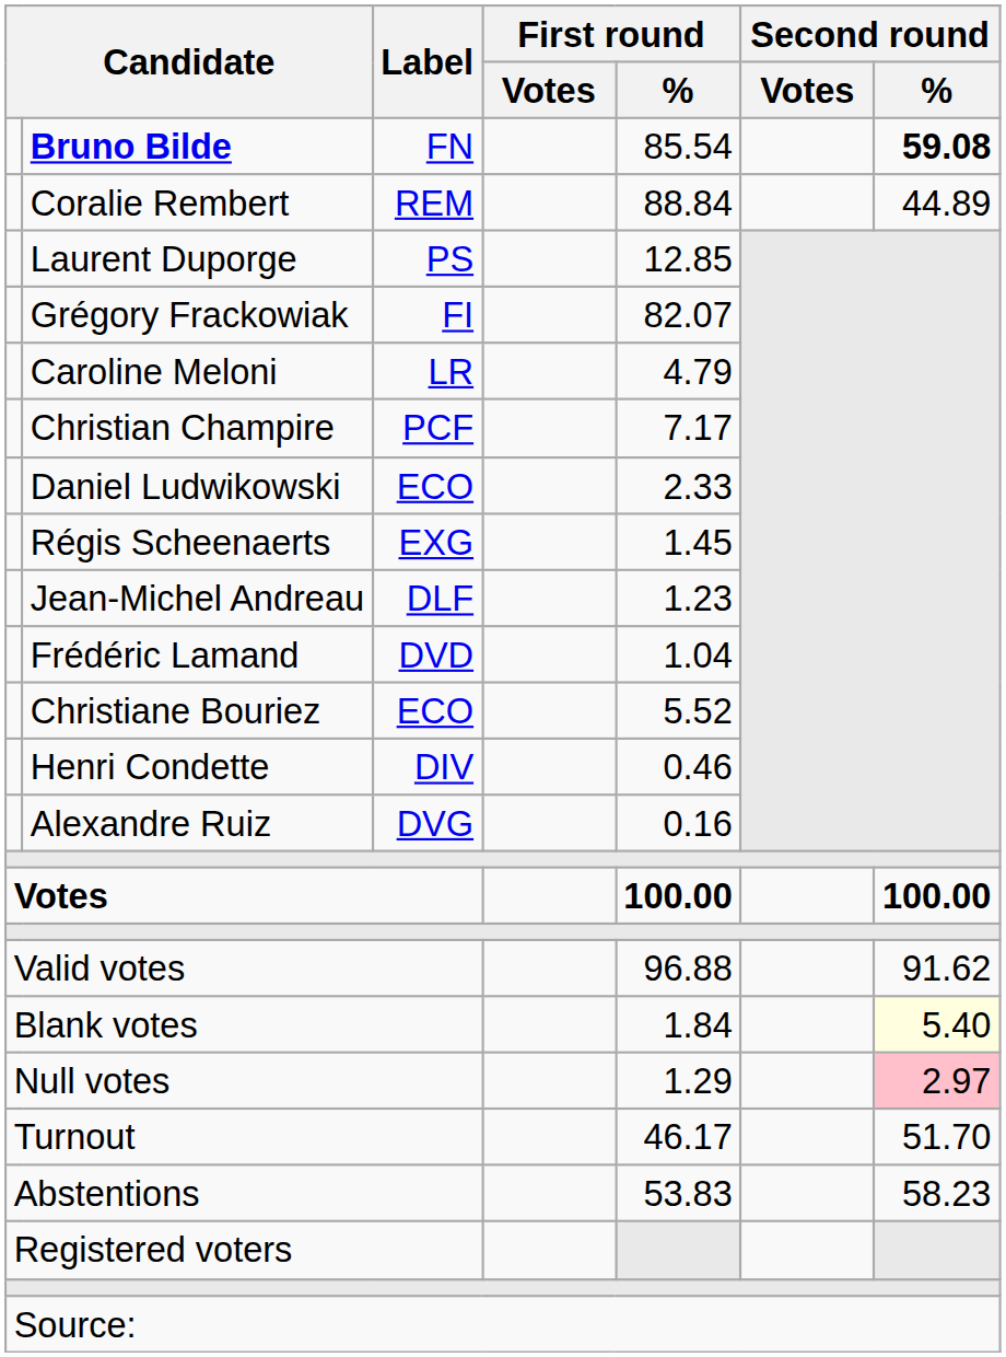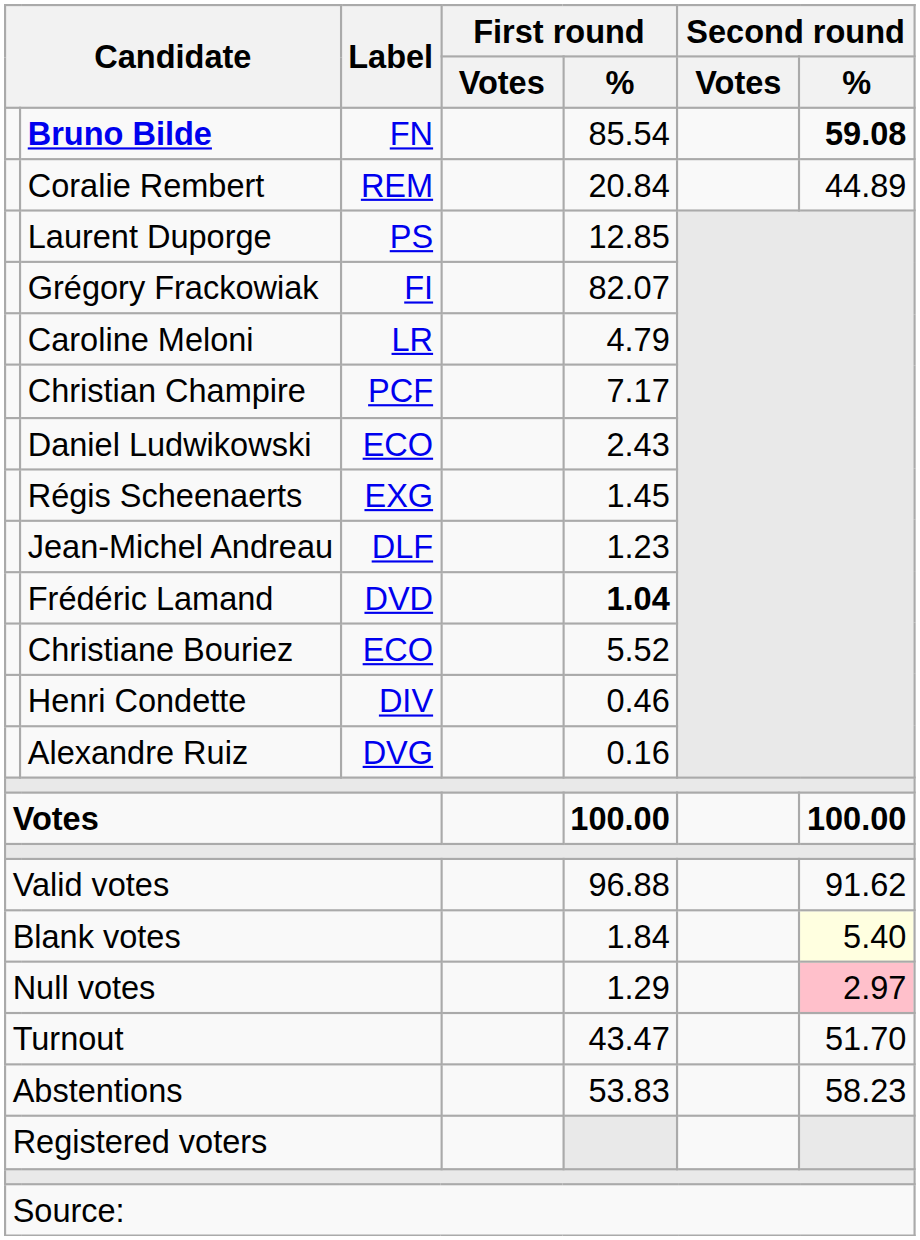Coralie Rembert | First round / %: 88.84 -> 20.84
Daniel Ludwikowski | First round / %: 2.33 -> 2.43
Frédéric Lamand | First round / %: normal -> bold
Turnout | First round / %: 46.17 -> 43.47
